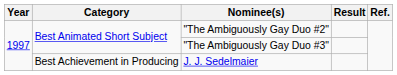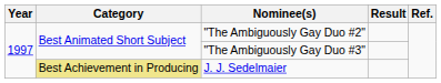J. J. Sedelmaier | Category: no background -> khaki background
